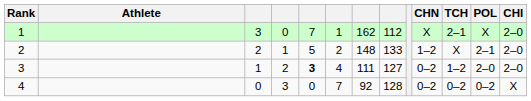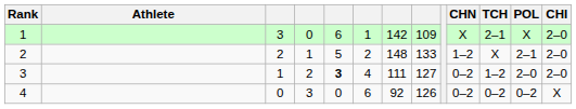row 2 | column 5: 7 -> 6
row 2 | column 7: 162 -> 142
row 2 | column 8: 112 -> 109
row 5 | column 6: 7 -> 6
row 5 | column 8: 128 -> 126
